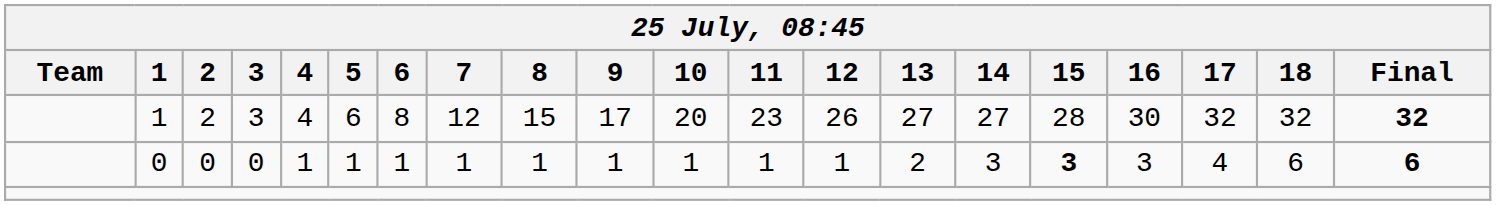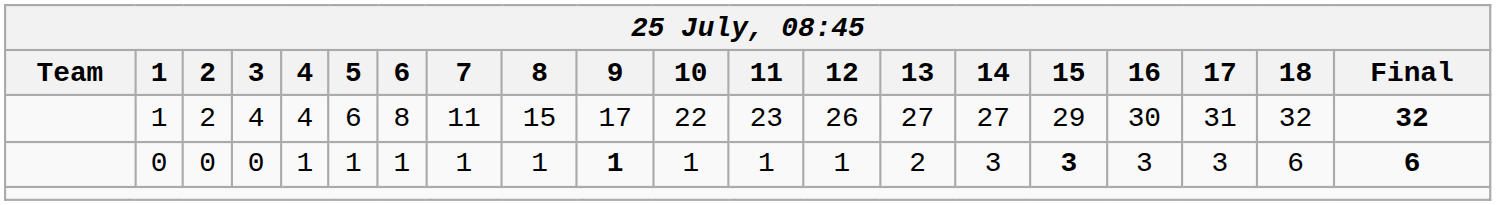row 3 | 3: 3 -> 4
row 3 | 7: 12 -> 11
row 3 | 10: 20 -> 22
row 3 | 15: 28 -> 29
row 3 | 17: 32 -> 31
row 4 | 9: normal -> bold
row 4 | 17: 4 -> 3
